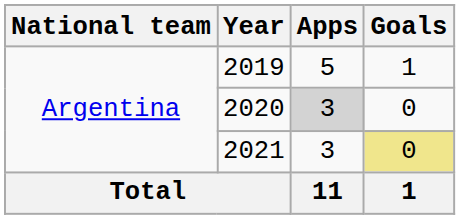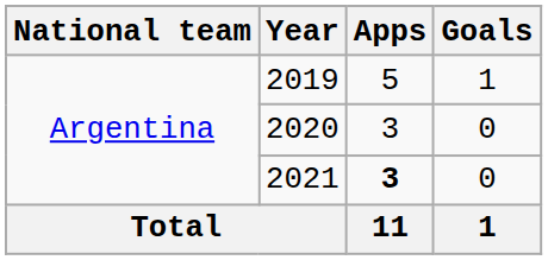2020 | Apps: lightgrey background -> no background
2021 | Apps: normal -> bold
2021 | Goals: khaki background -> no background
